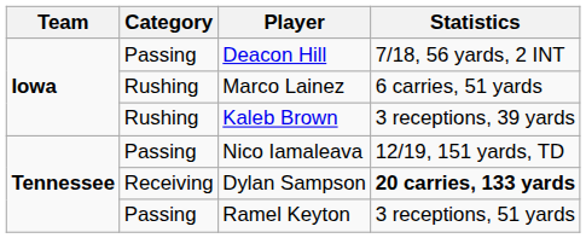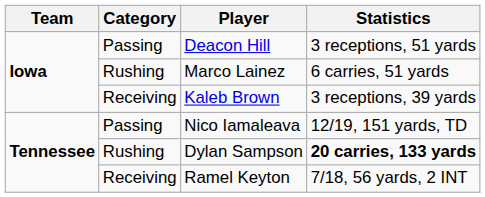Deacon Hill | Statistics: 7/18, 56 yards, 2 INT -> 3 receptions, 51 yards
Kaleb Brown | Category: Rushing -> Receiving
Dylan Sampson | Category: Receiving -> Rushing
Ramel Keyton | Category: Passing -> Receiving
Ramel Keyton | Statistics: 3 receptions, 51 yards -> 7/18, 56 yards, 2 INT
